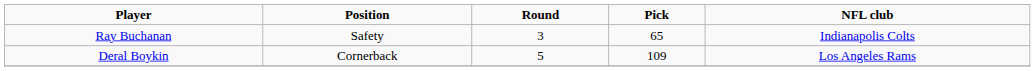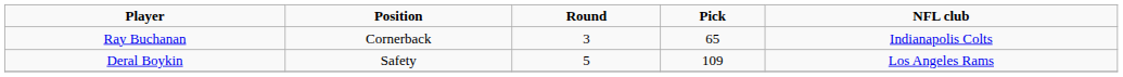Ray Buchanan | Position: Safety -> Cornerback
Deral Boykin | Position: Cornerback -> Safety
